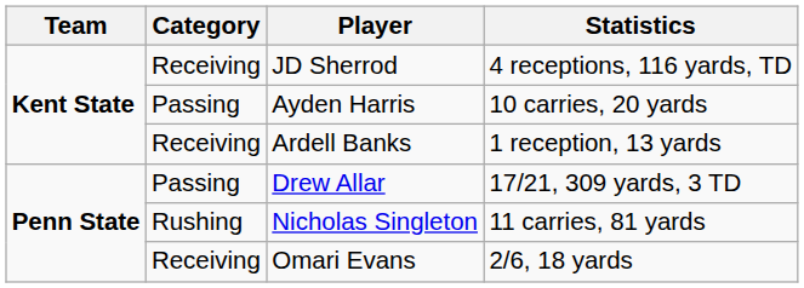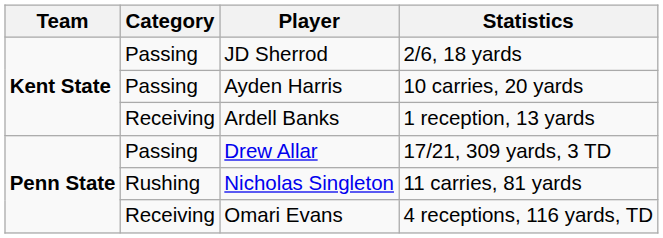JD Sherrod | Category: Receiving -> Passing
JD Sherrod | Statistics: 4 receptions, 116 yards, TD -> 2/6, 18 yards
Omari Evans | Statistics: 2/6, 18 yards -> 4 receptions, 116 yards, TD
